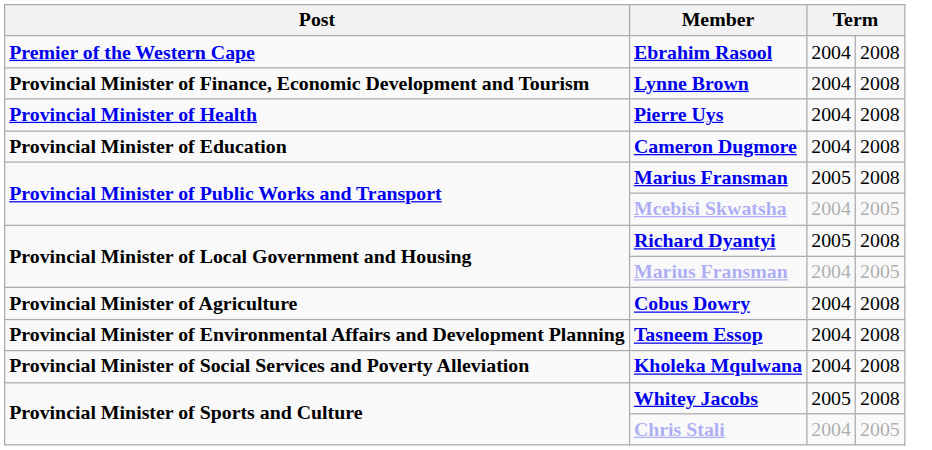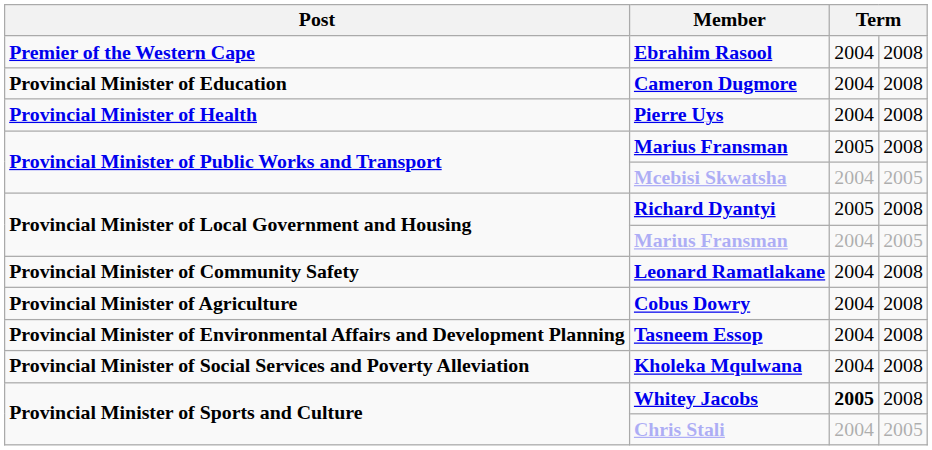- row: Provincial Minister of Finance, Economic Development and Tourism | Lynne Brown | 2004 | 2008
rows swapped: Pierre Uys <-> Cameron Dugmore
+ row: Provincial Minister of Community Safety | Leonard Ramatlakane | 2004 | 2008
Whitey Jacobs | column 3: normal -> bold
